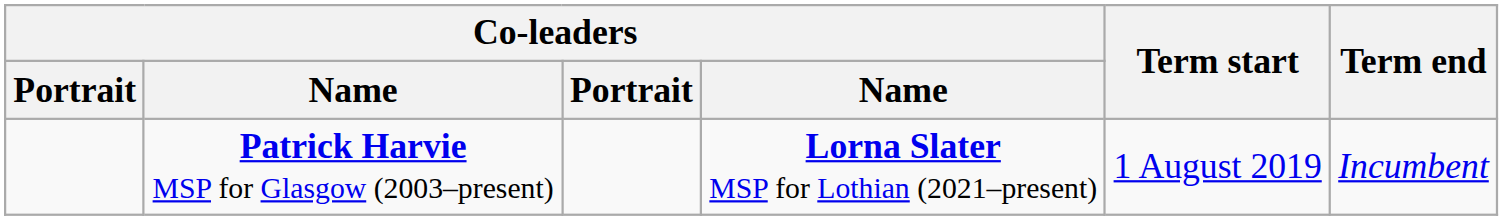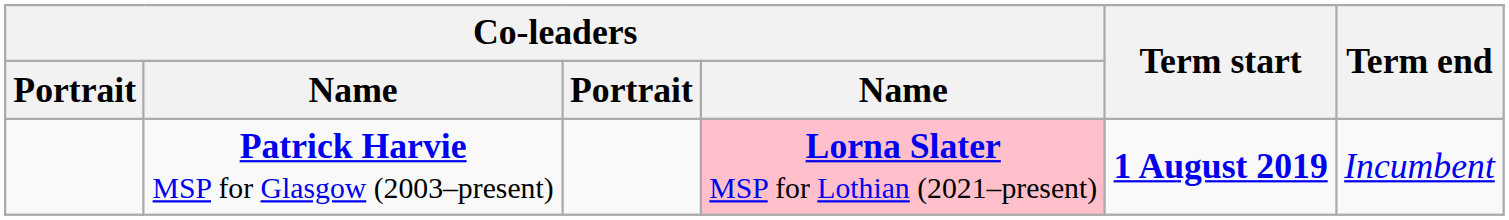Patrick Harvie MSP for Glasgow (2003–present) | column 4: no background -> pink background
Patrick Harvie MSP for Glasgow (2003–present) | Term start: normal -> bold
